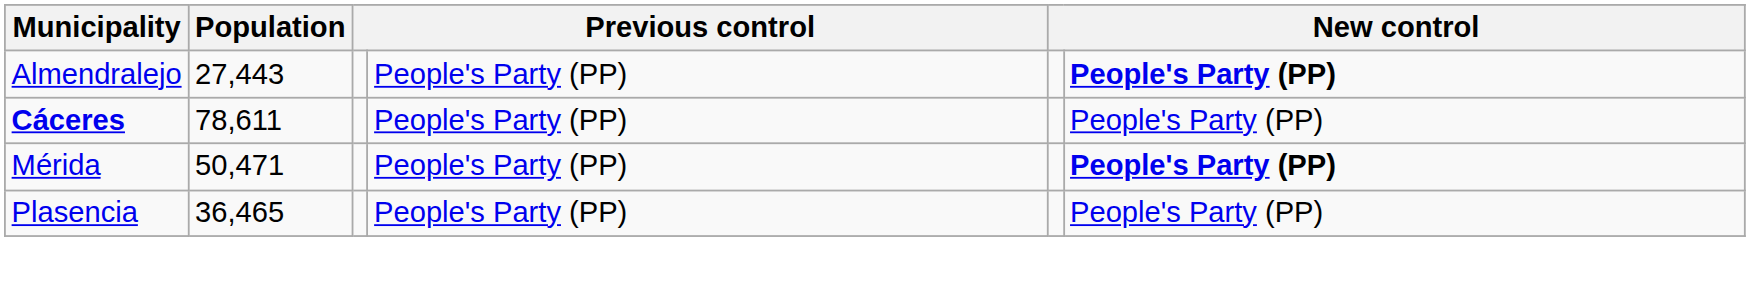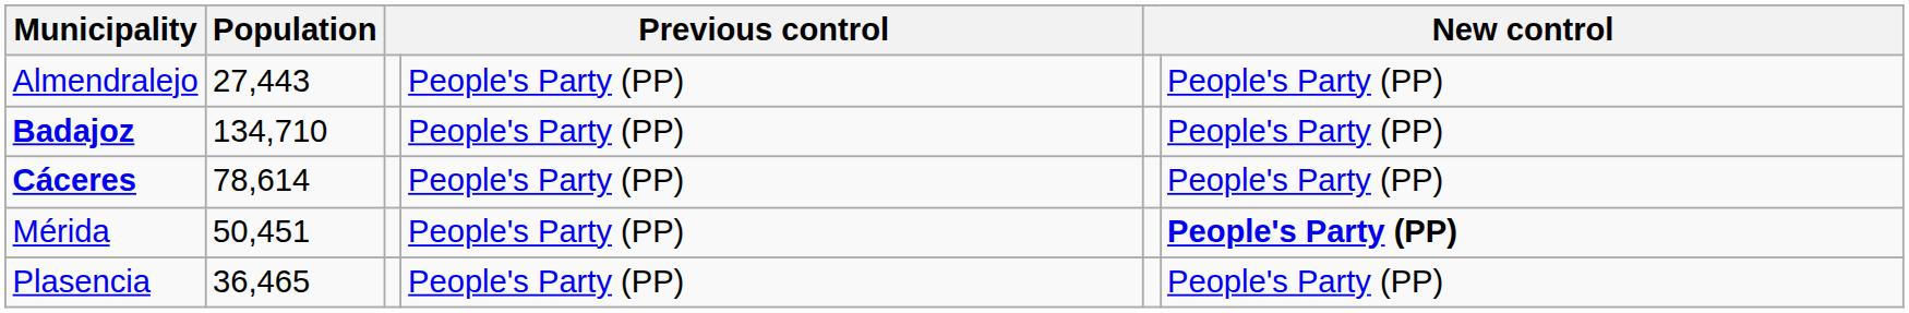Almendralejo | column 6: bold -> normal
+ row: Badajoz | 134,710 | People's Party (PP) | People's Party (PP)
Cáceres | Population: 78,611 -> 78,614
Mérida | Population: 50,471 -> 50,451
